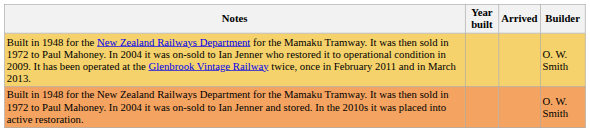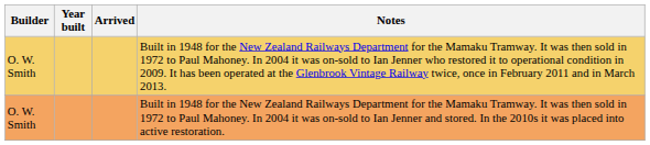columns swapped: Builder <-> Notes
